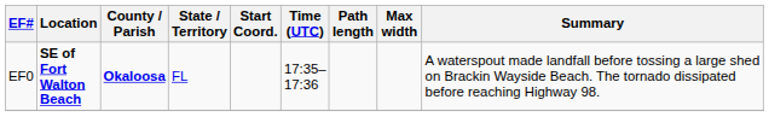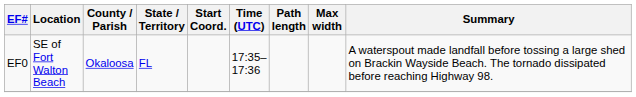EF0 | Location: bold -> normal
EF0 | County / Parish: bold -> normal
